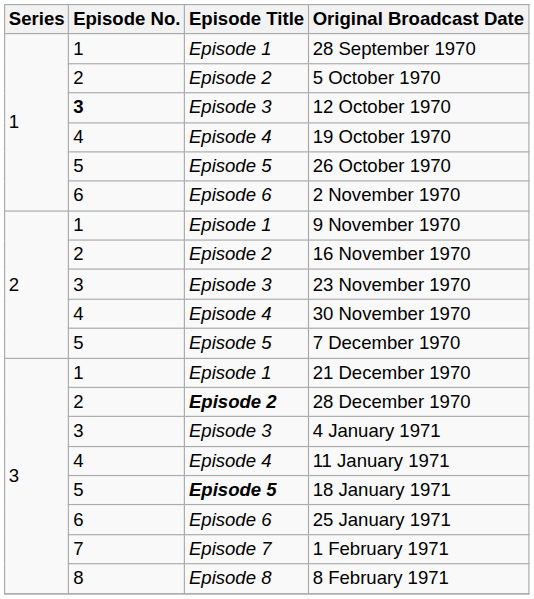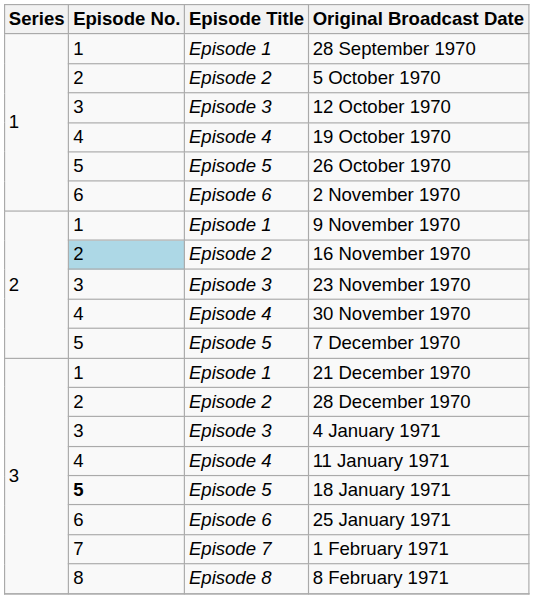12 October 1970 | Episode No.: bold -> normal
16 November 1970 | Episode No.: no background -> lightblue background
28 December 1970 | Episode Title: bold -> normal
18 January 1971 | Episode No.: normal -> bold
18 January 1971 | Episode Title: bold -> normal
